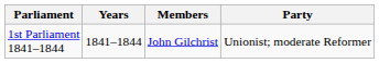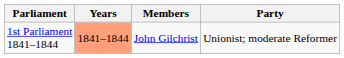1st Parliament 1841–1844 | Years: no background -> lightsalmon background
